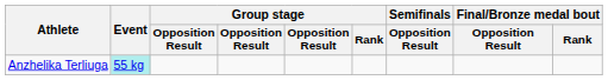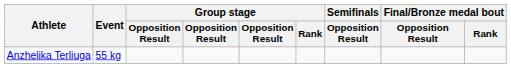Anzhelika Terliuga | Event: paleturquoise background -> no background
